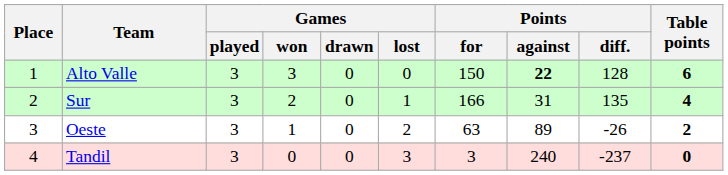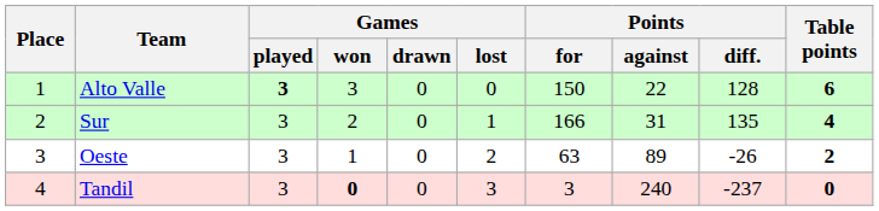Alto Valle | Games / played: normal -> bold
Alto Valle | Points / against: bold -> normal
Tandil | Games / won: normal -> bold
